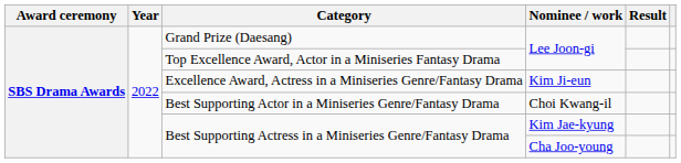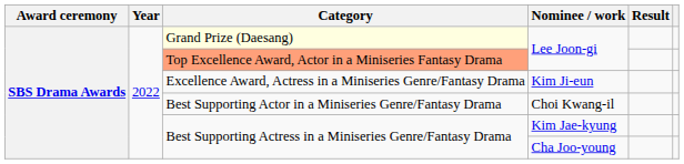Grand Prize (Daesang) | Category: no background -> lightyellow background
Top Excellence Award, Actor in a Miniseries Fantasy Drama | Category: no background -> lightsalmon background
